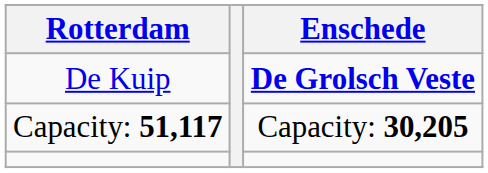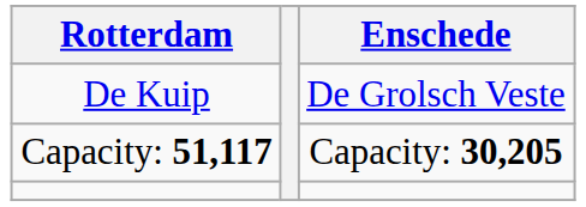De Kuip | Enschede: bold -> normal
